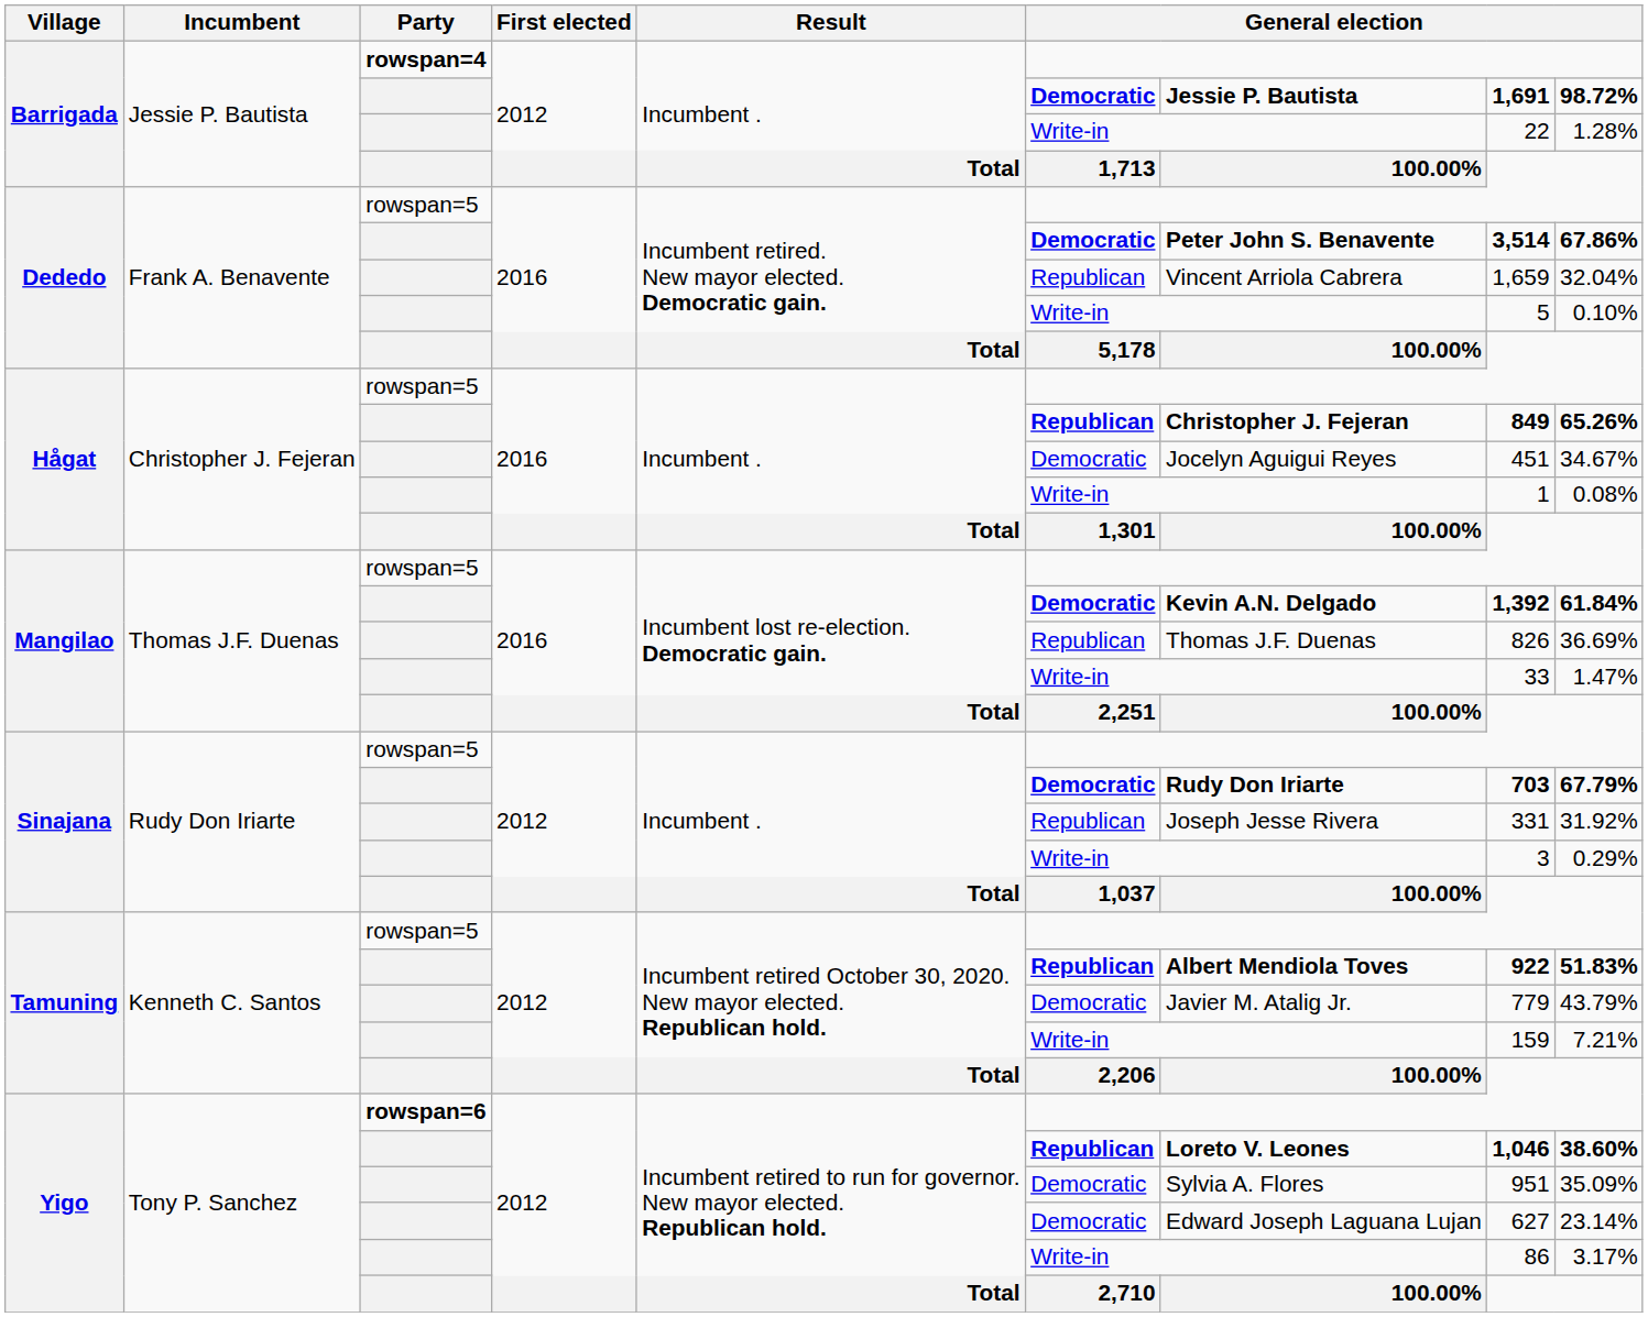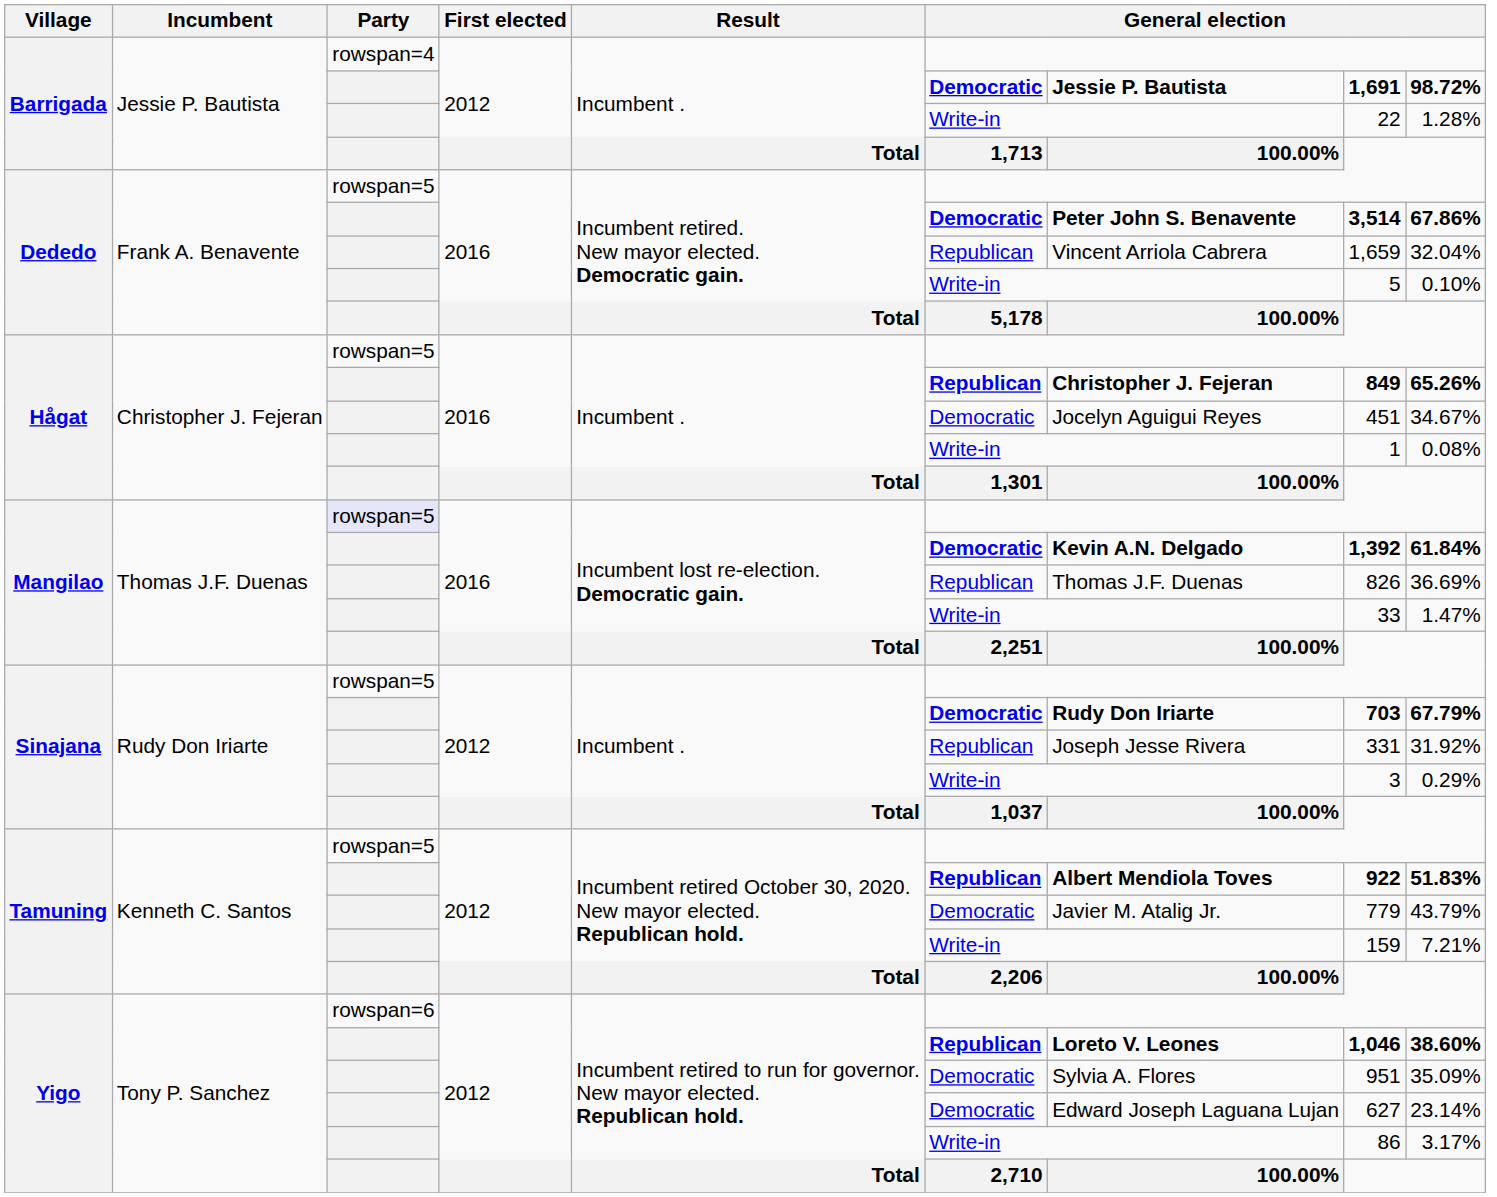Barrigada / rowspan=4 | Party: bold -> normal
Mangilao / rowspan=5 | Party: no background -> lavender background
Yigo / rowspan=6 | Party: bold -> normal
